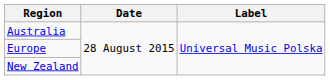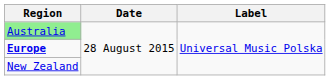Australia | Region: no background -> lightgreen background
Europe | Region: normal -> bold
